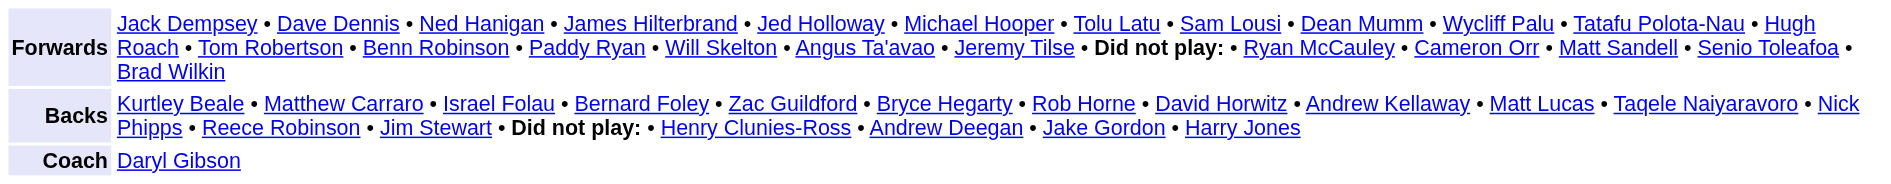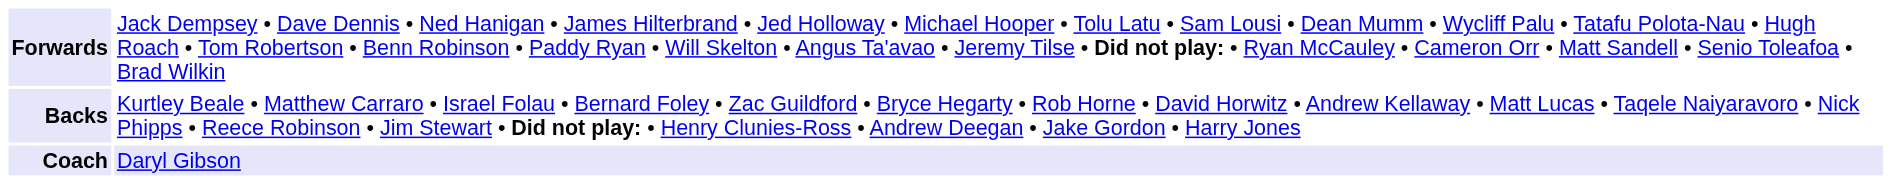Coach | column 2: no background -> lavender background
